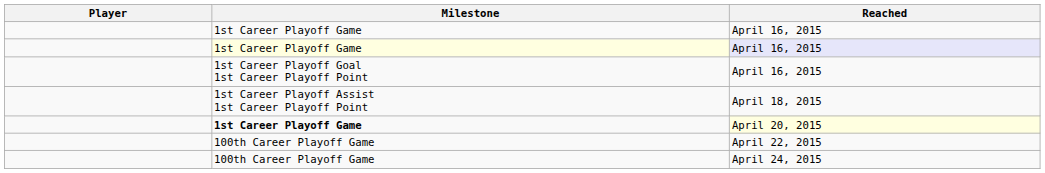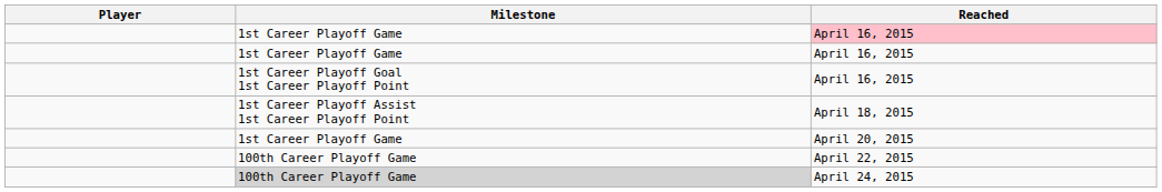row 2 | Reached: no background -> pink background
row 3 | Milestone: lightyellow background -> no background
row 3 | Reached: lavender background -> no background
row 6 | Milestone: bold -> normal
row 6 | Reached: lightyellow background -> no background
row 8 | Milestone: no background -> lightgrey background
